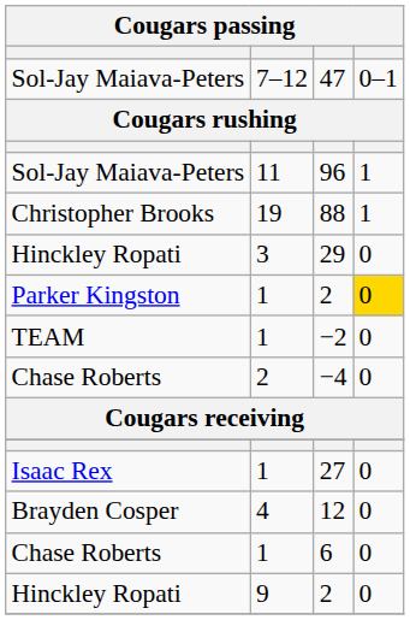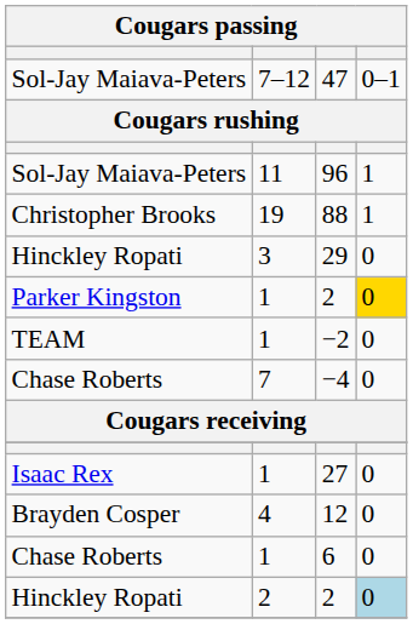−4 | column 2: 2 -> 7
Hinckley Ropati / 2 | column 2: 9 -> 2
Hinckley Ropati / 2 | column 4: no background -> lightblue background
